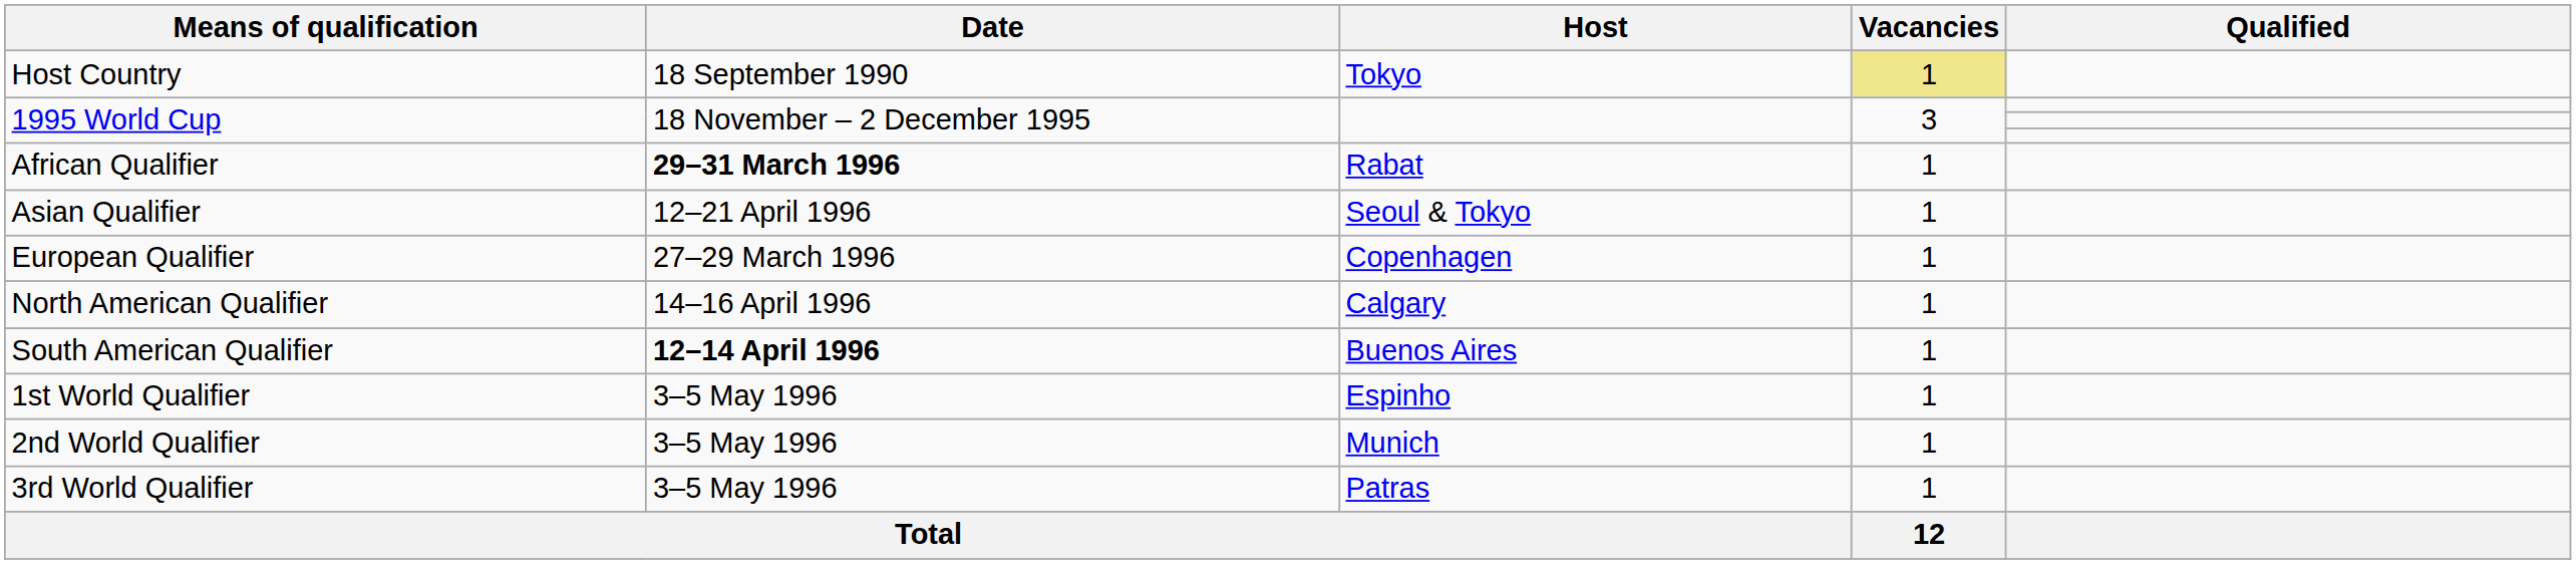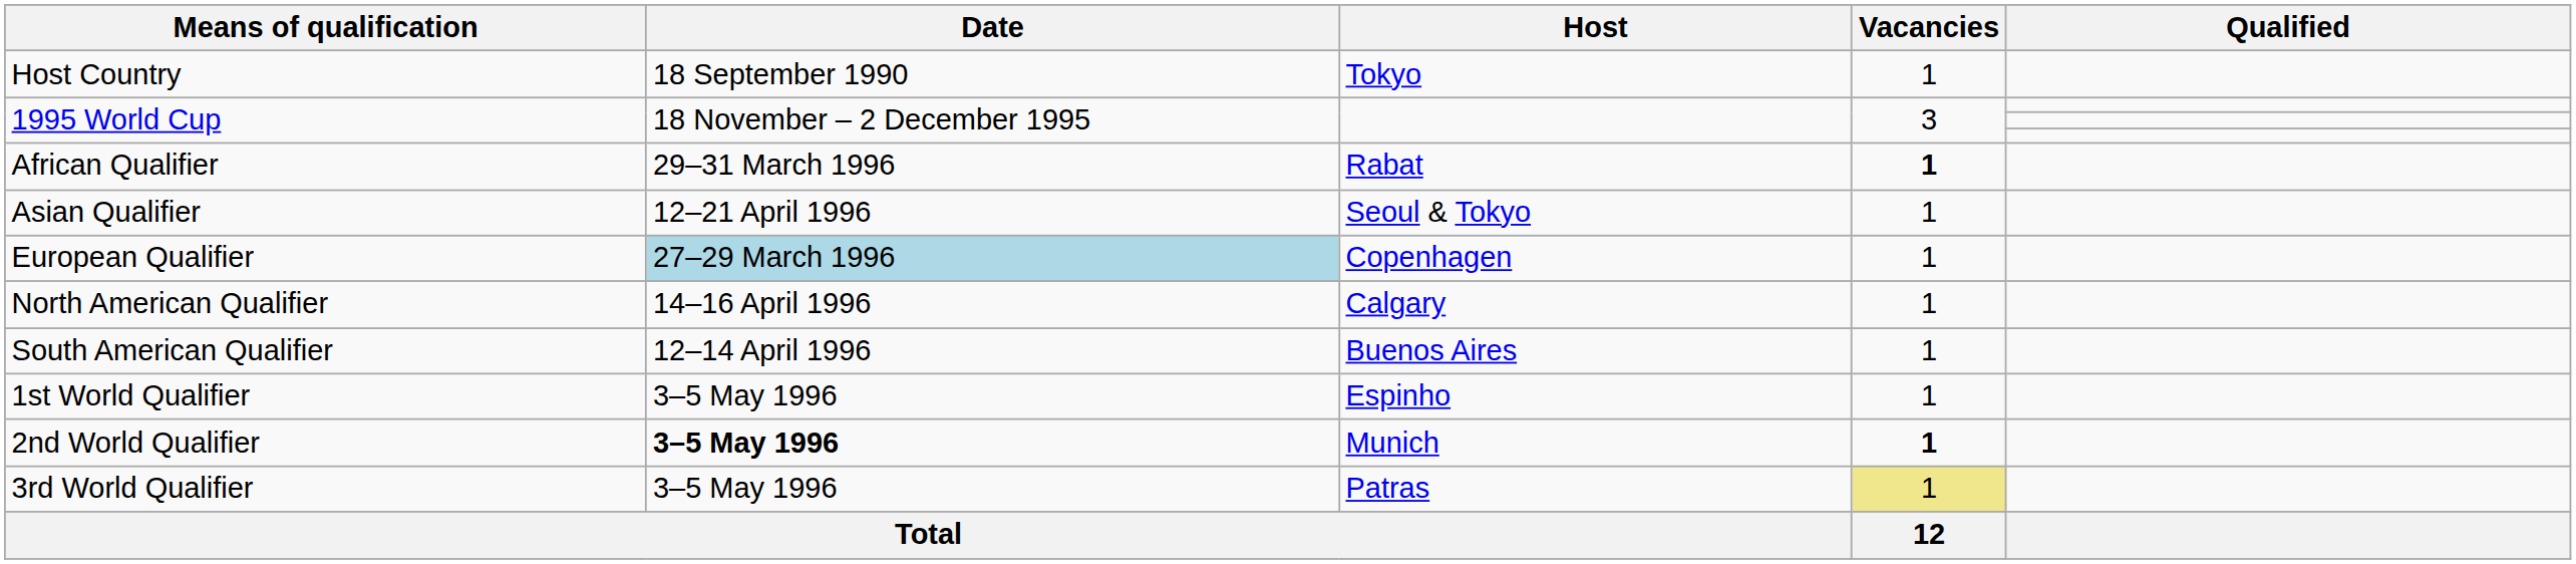Host Country | Vacancies: khaki background -> no background
African Qualifier | Date: bold -> normal
African Qualifier | Vacancies: normal -> bold
European Qualifier | Date: no background -> lightblue background
South American Qualifier | Date: bold -> normal
2nd World Qualifier | Date: normal -> bold
2nd World Qualifier | Vacancies: normal -> bold
3rd World Qualifier | Vacancies: no background -> khaki background
